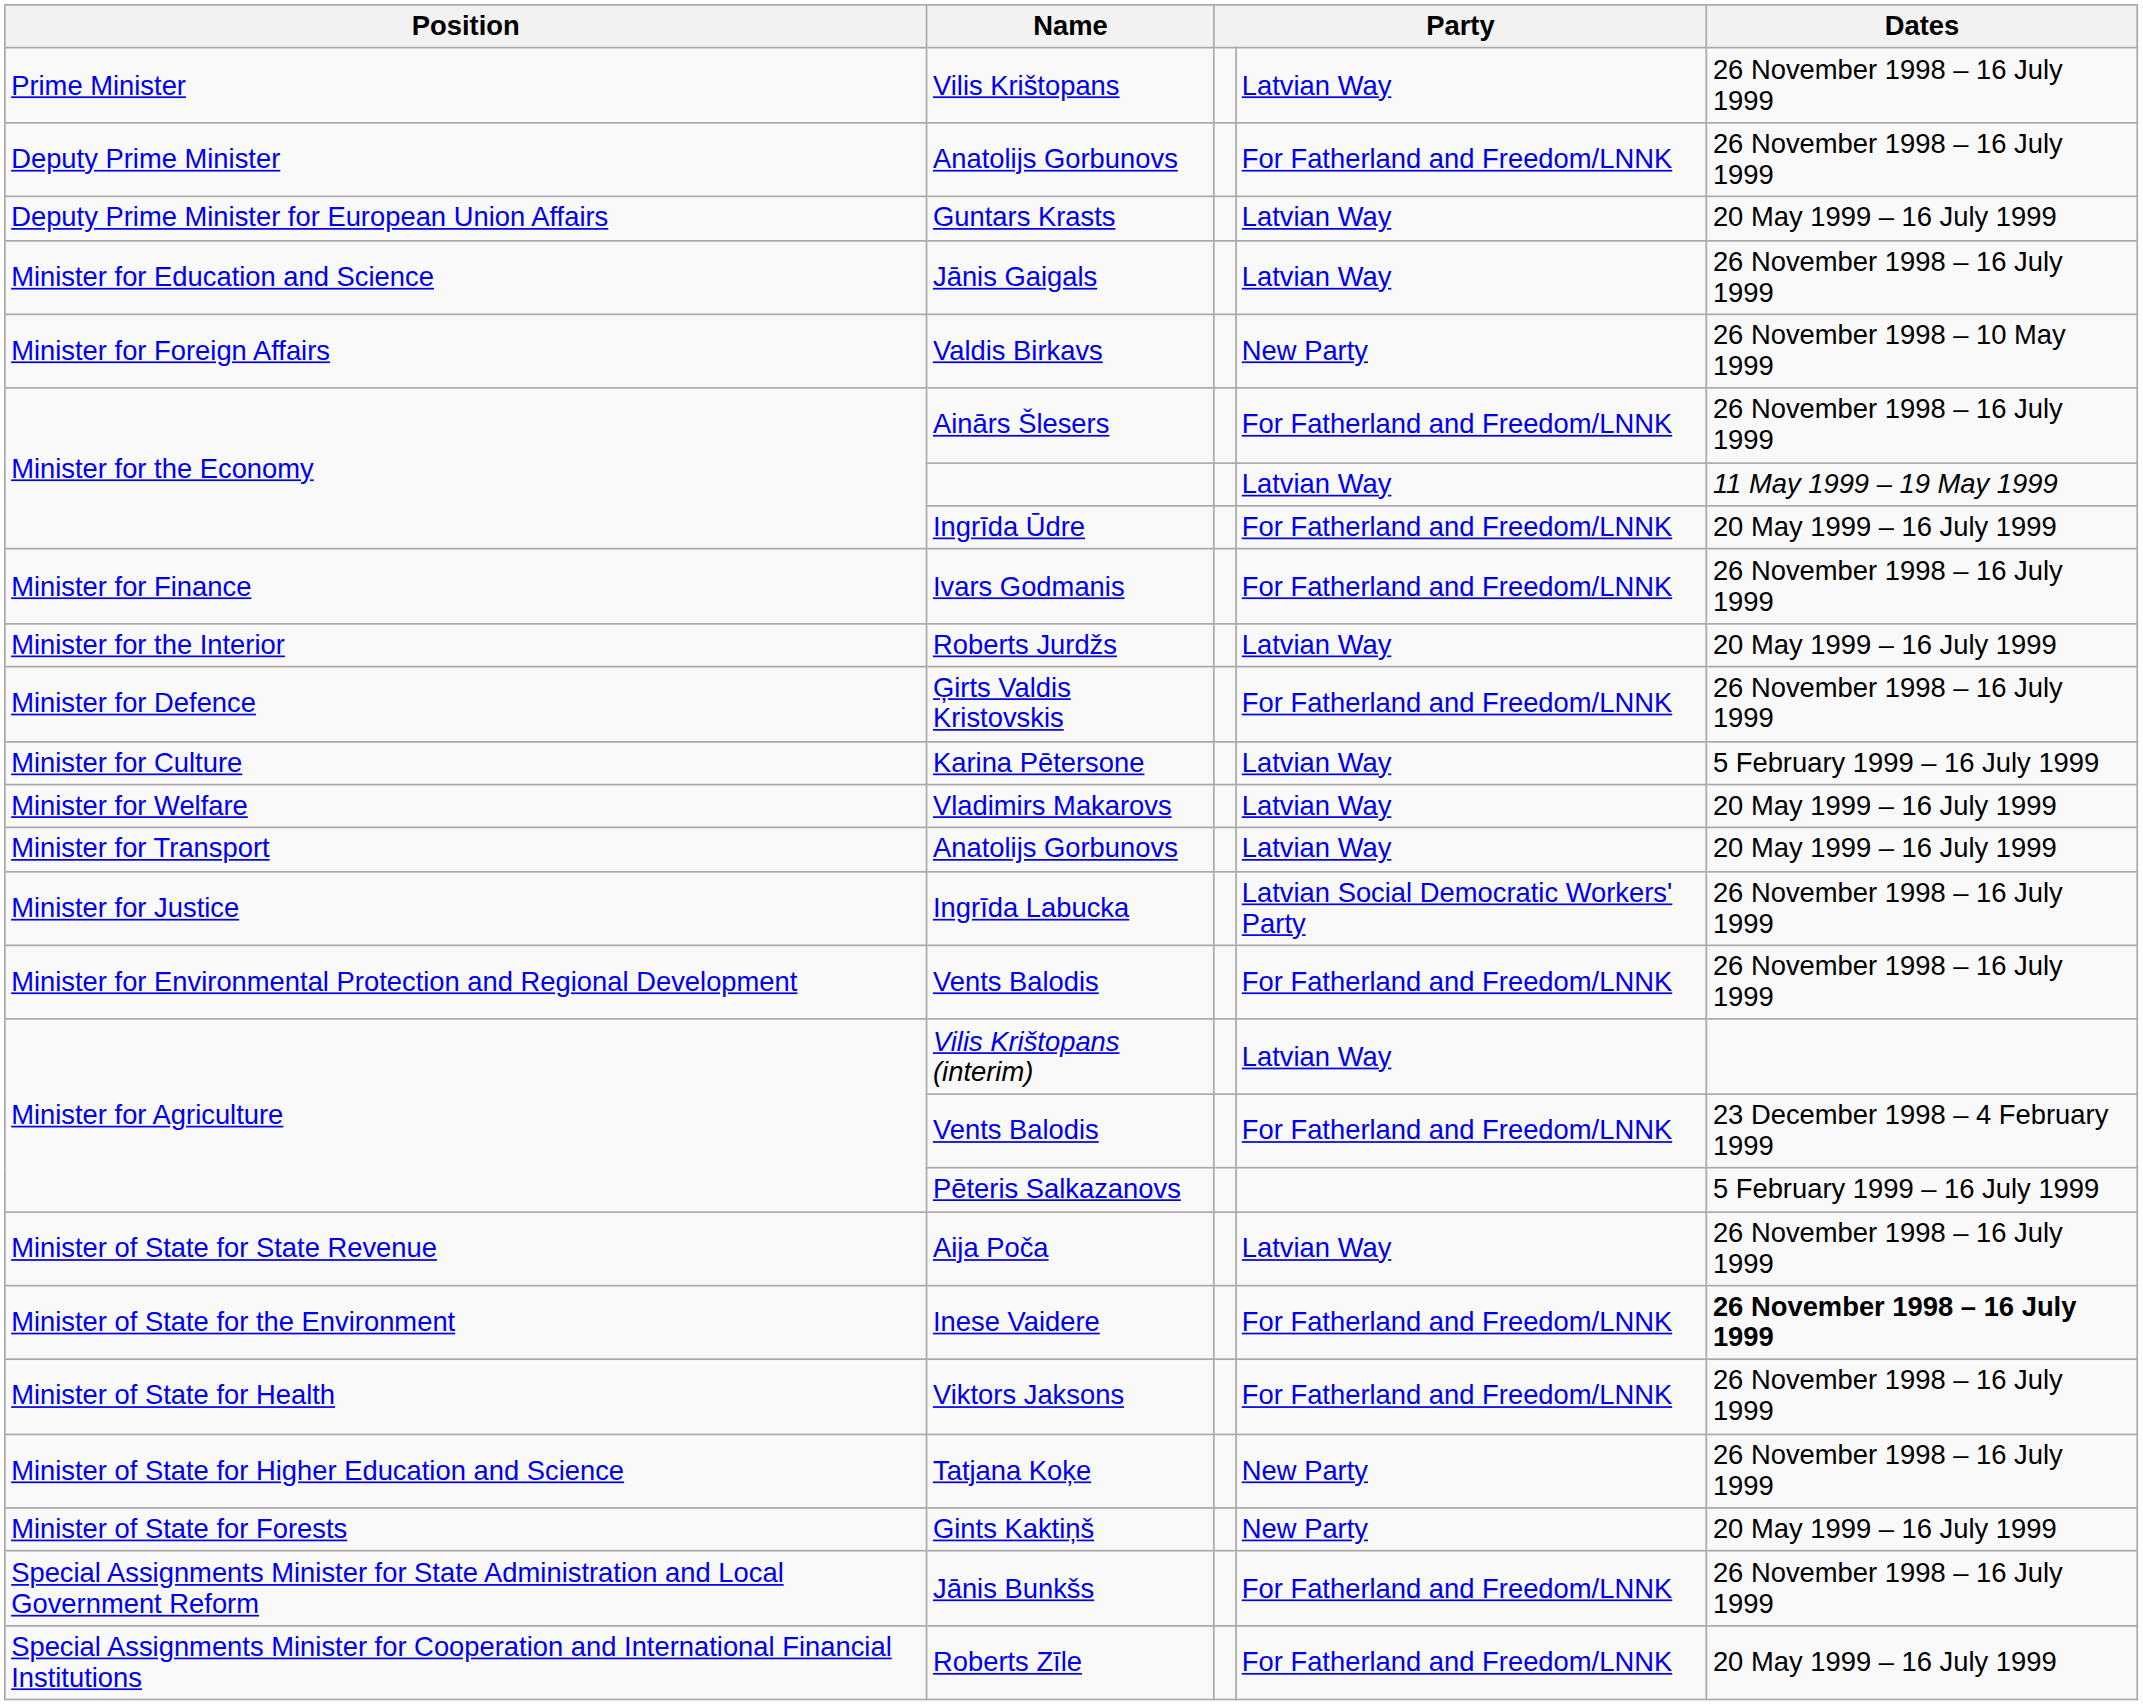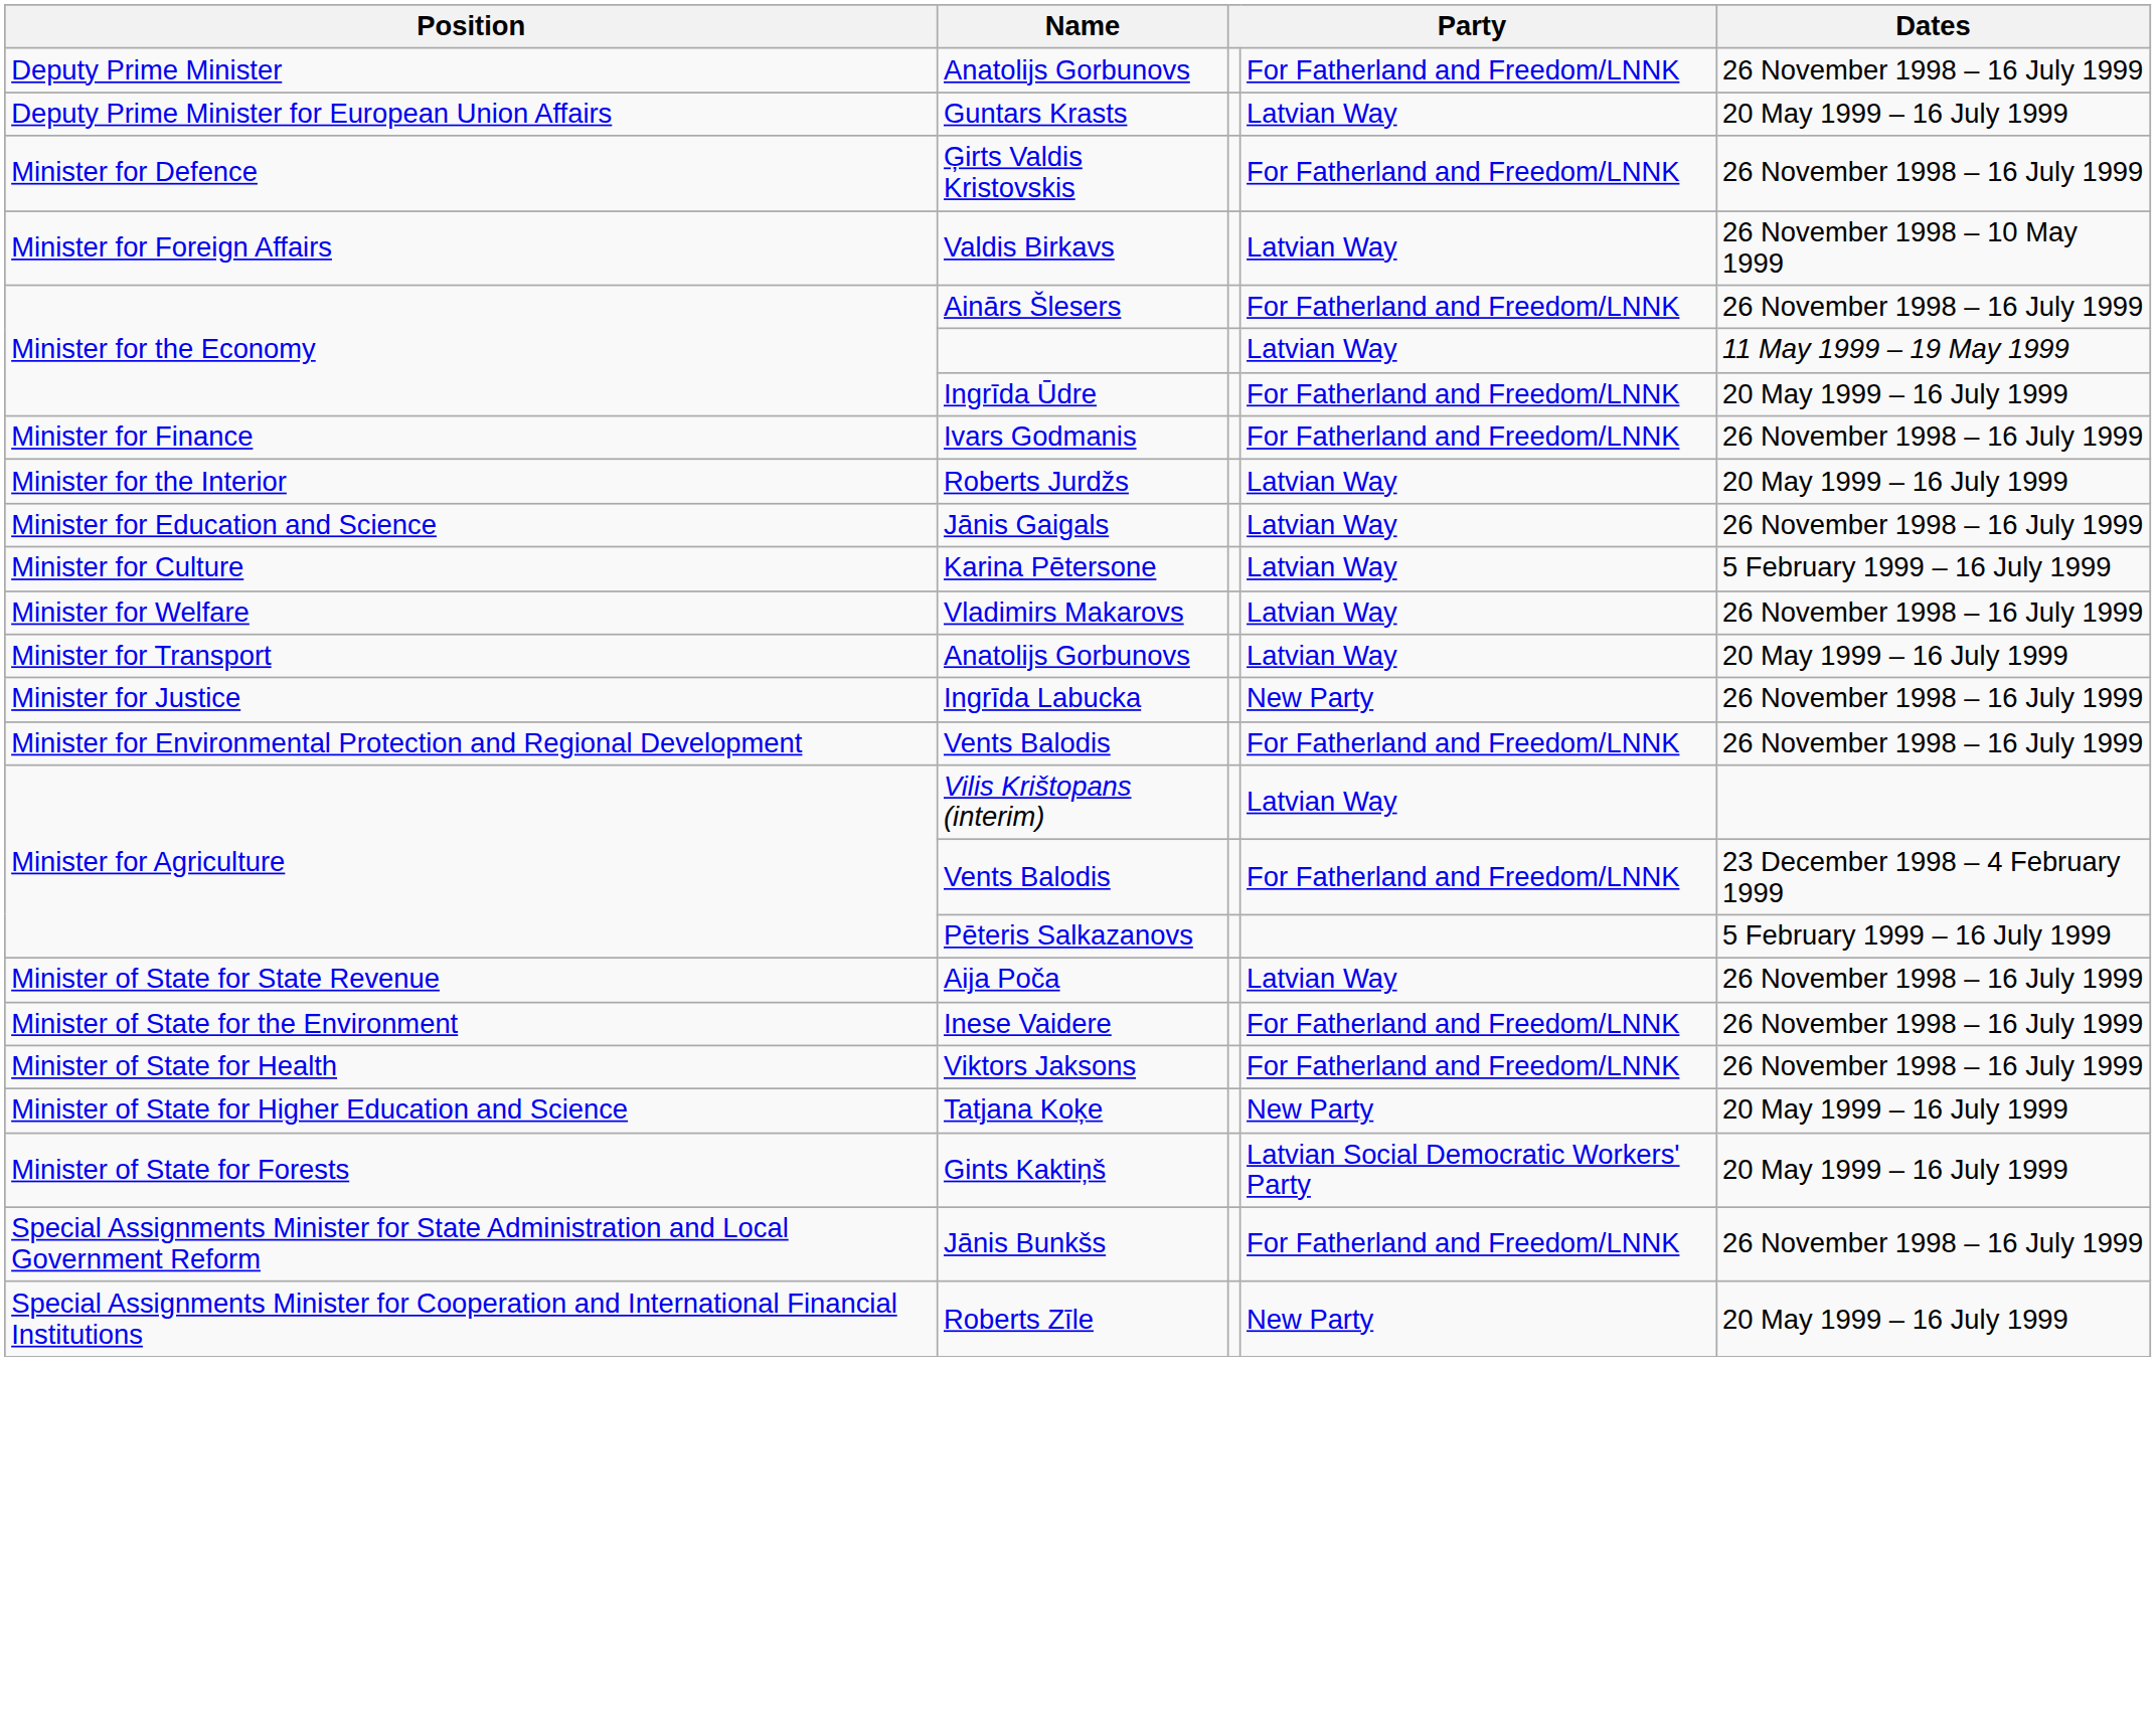- row: Prime Minister | Vilis Krištopans | Latvian Way | 26 November 1998 – 16 July 1999
rows swapped: Ģirts Valdis Kristovskis <-> Jānis Gaigals
Valdis Birkavs | column 4: New Party -> Latvian Way
Vladimirs Makarovs | Dates: 20 May 1999 – 16 July 1999 -> 26 November 1998 – 16 July 1999
Ingrīda Labucka | column 4: Latvian Social Democratic Workers' Party -> New Party
Inese Vaidere | Dates: bold -> normal
Tatjana Koķe | Dates: 26 November 1998 – 16 July 1999 -> 20 May 1999 – 16 July 1999
Gints Kaktiņš | column 4: New Party -> Latvian Social Democratic Workers' Party
Roberts Zīle | column 4: For Fatherland and Freedom/LNNK -> New Party
